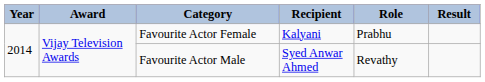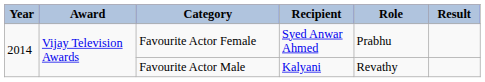Favourite Actor Female | Recipient: Kalyani -> Syed Anwar Ahmed
Favourite Actor Male | Recipient: Syed Anwar Ahmed -> Kalyani
